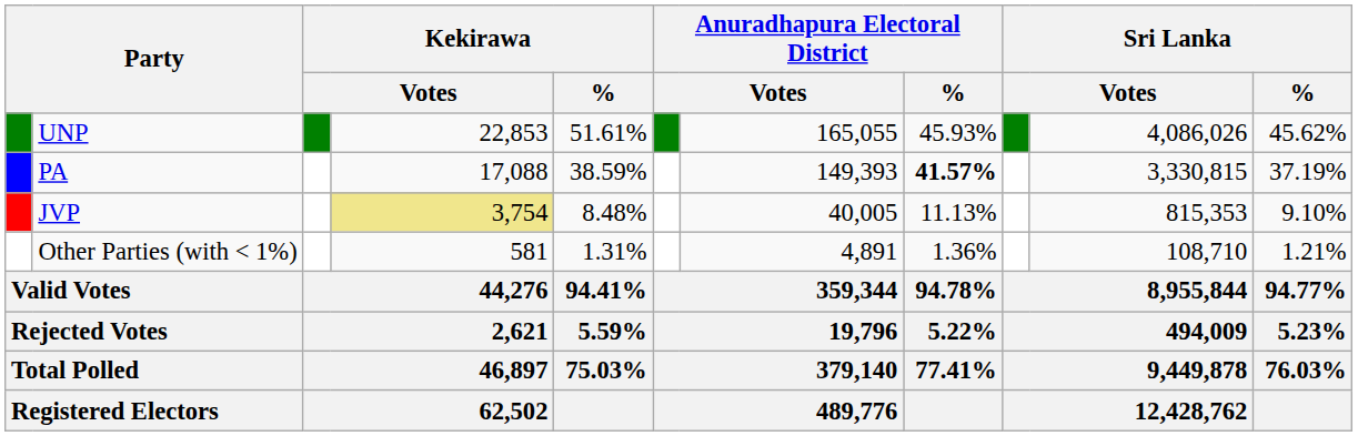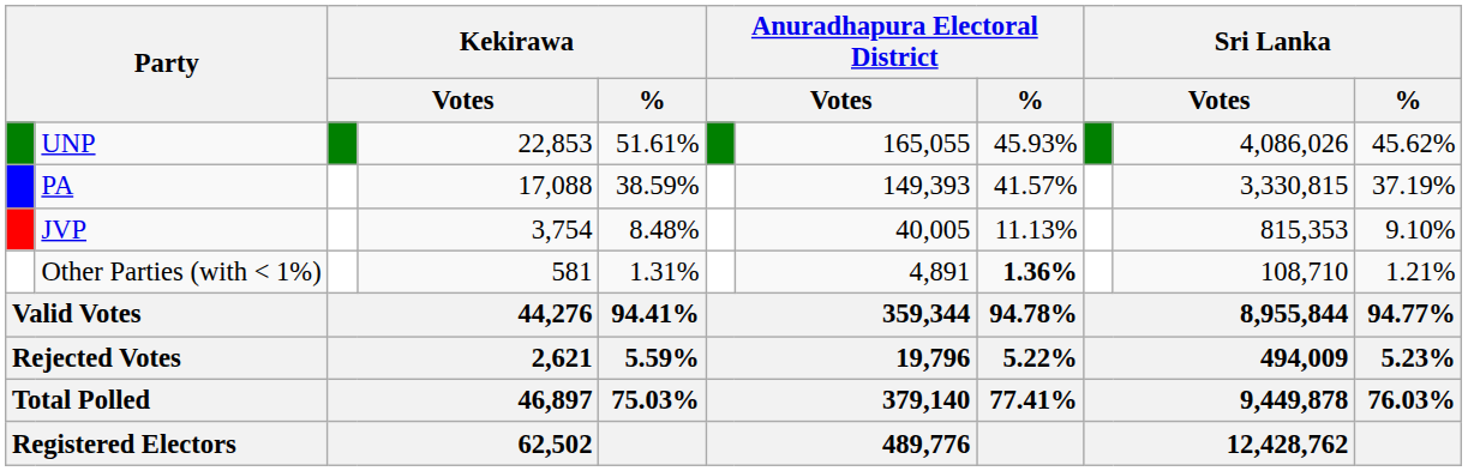PA | Anuradhapura Electoral District / %: bold -> normal
JVP | column 4: khaki background -> no background
Other Parties (with < 1%) | Anuradhapura Electoral District / %: normal -> bold
